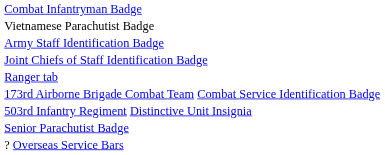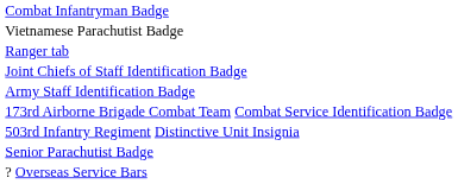row 3 | column 1: Army Staff Identification Badge -> Ranger tab
row 5 | column 1: Ranger tab -> Army Staff Identification Badge
